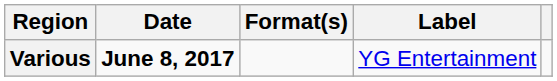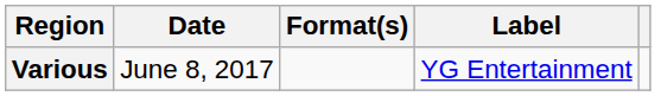Various | Date: bold -> normal
